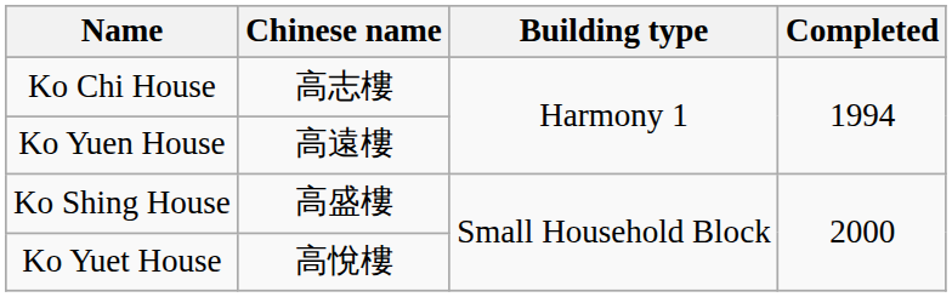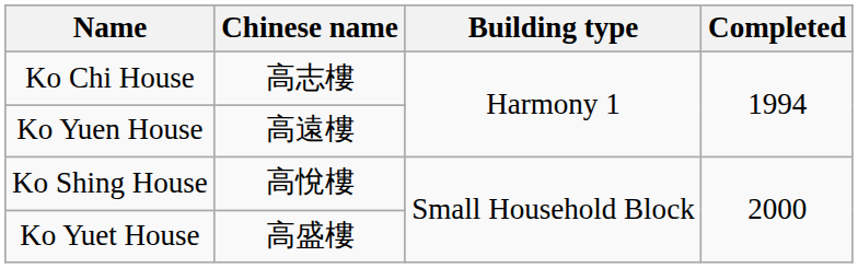Ko Shing House | Chinese name: 高盛樓 -> 高悅樓
Ko Yuet House | Chinese name: 高悅樓 -> 高盛樓
